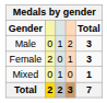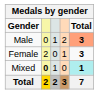Male | Total: no background -> lightsalmon background
Mixed | column 2: normal -> bold
Mixed | Total: no background -> paleturquoise background
